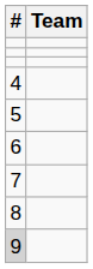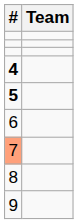row 5 | #: normal -> bold
row 6 | #: normal -> bold
row 8 | #: no background -> lightsalmon background
row 10 | #: lightgrey background -> no background
